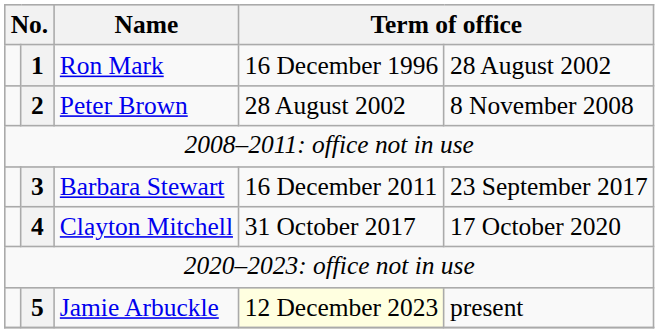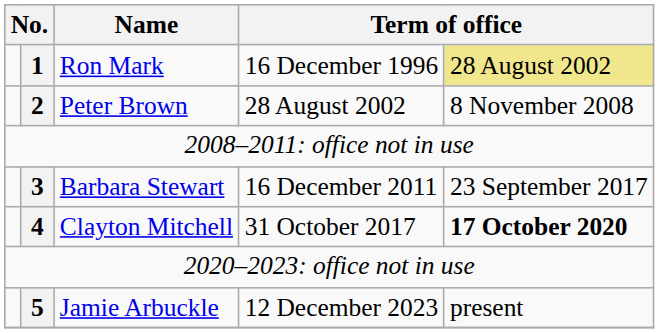Ron Mark | column 5: no background -> khaki background
Clayton Mitchell | column 5: normal -> bold
Jamie Arbuckle | column 4: lightyellow background -> no background
